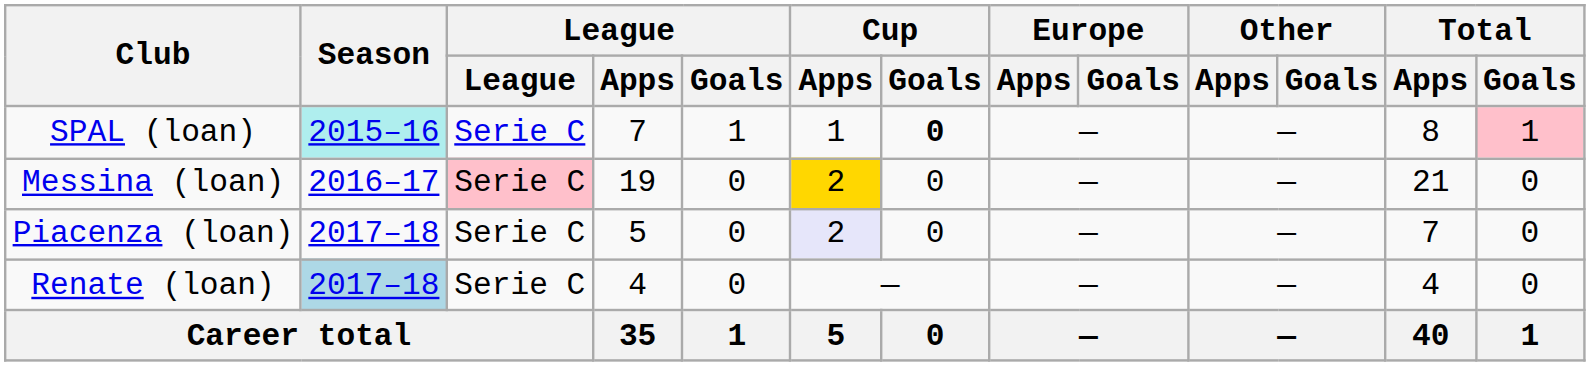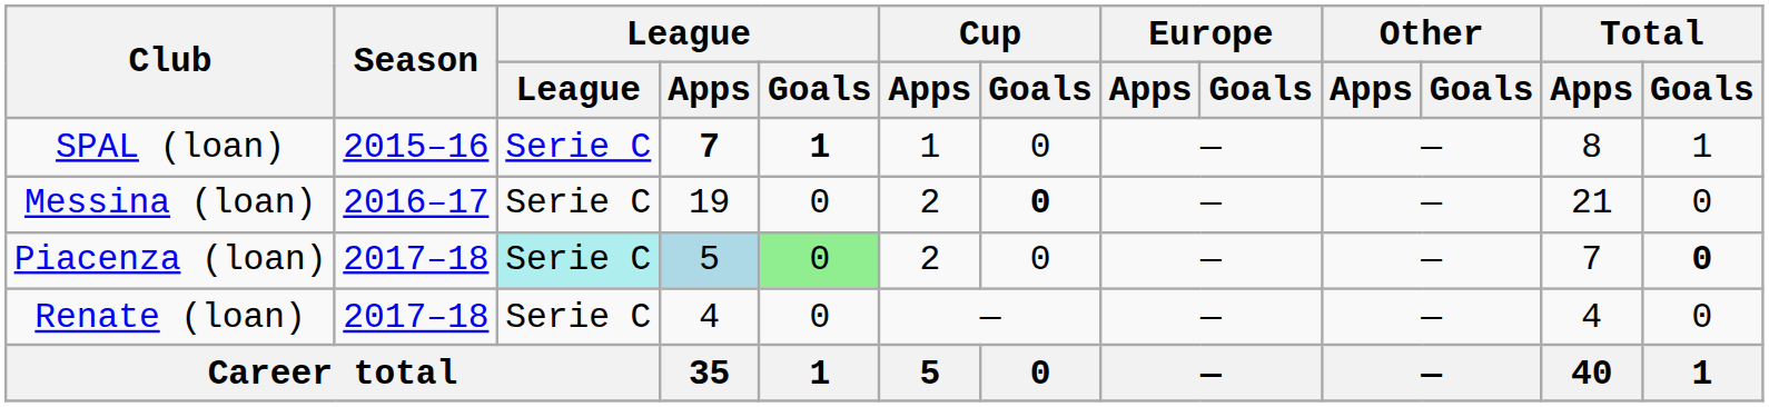SPAL (loan) | Season: paleturquoise background -> no background
SPAL (loan) | League / Apps: normal -> bold
SPAL (loan) | League / Goals: normal -> bold
SPAL (loan) | Cup / Goals: bold -> normal
SPAL (loan) | Total / Goals: pink background -> no background
Messina (loan) | League: pink background -> no background
Messina (loan) | Cup / Apps: gold background -> no background
Messina (loan) | Cup / Goals: normal -> bold
Piacenza (loan) | League: no background -> paleturquoise background
Piacenza (loan) | League / Apps: no background -> lightblue background
Piacenza (loan) | League / Goals: no background -> lightgreen background
Piacenza (loan) | Cup / Apps: lavender background -> no background
Piacenza (loan) | Total / Goals: normal -> bold
Renate (loan) | Season: lightblue background -> no background
